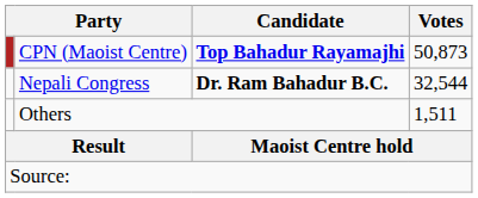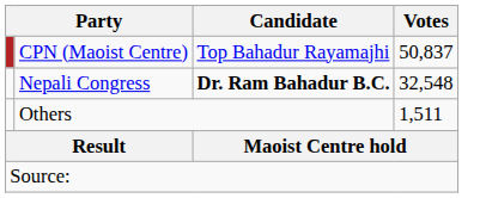CPN (Maoist Centre) | Candidate: bold -> normal
CPN (Maoist Centre) | Votes: 50,873 -> 50,837
Nepali Congress | Votes: 32,544 -> 32,548
